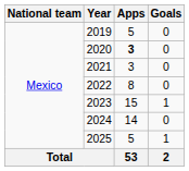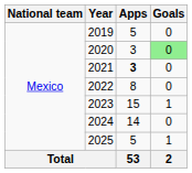2020 | Apps: bold -> normal
2020 | Goals: no background -> lightgreen background
2021 | Apps: normal -> bold
